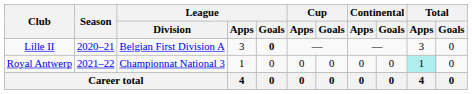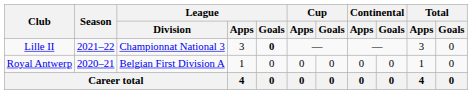Lille II | Season: 2020–21 -> 2021–22
Lille II | League / Division: Belgian First Division A -> Championnat National 3
Royal Antwerp | Season: 2021–22 -> 2020–21
Royal Antwerp | League / Division: Championnat National 3 -> Belgian First Division A
Royal Antwerp | Total / Apps: paleturquoise background -> no background
